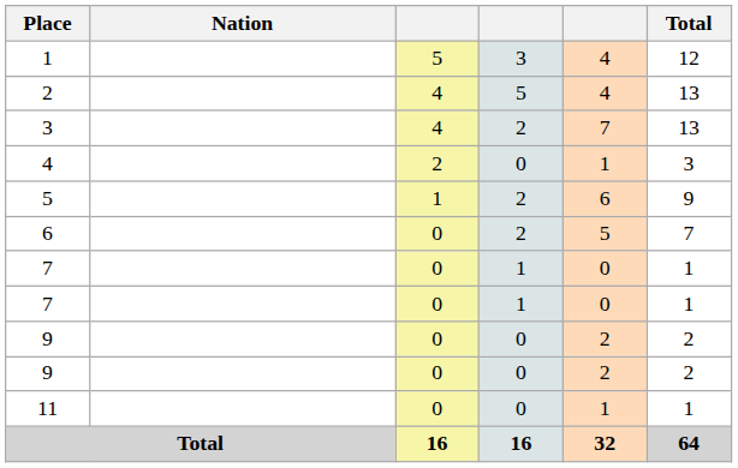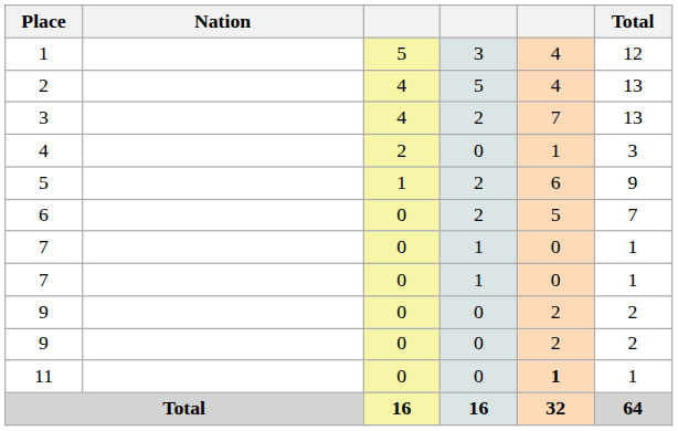11 | column 5: normal -> bold
